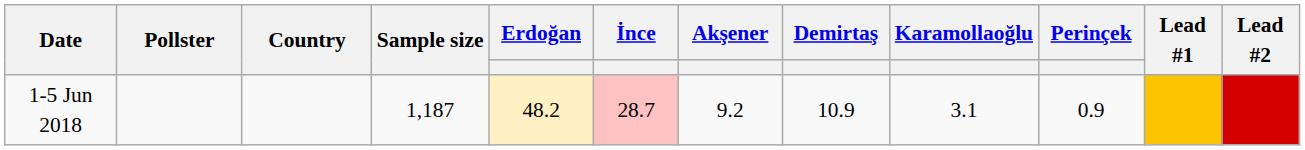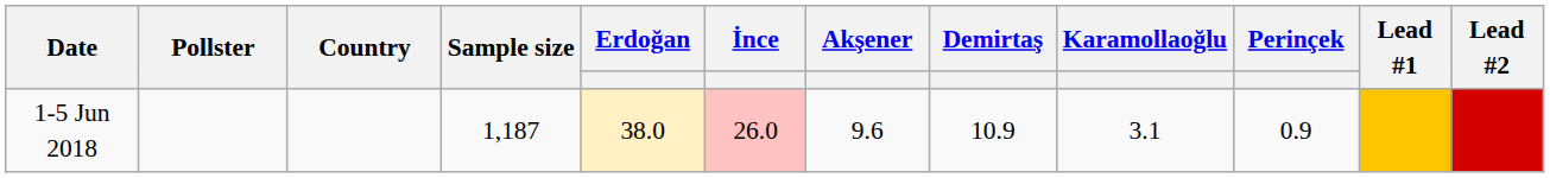1-5 Jun 2018 | Erdoğan: 48.2 -> 38.0
1-5 Jun 2018 | İnce: 28.7 -> 26.0
1-5 Jun 2018 | Akşener: 9.2 -> 9.6
